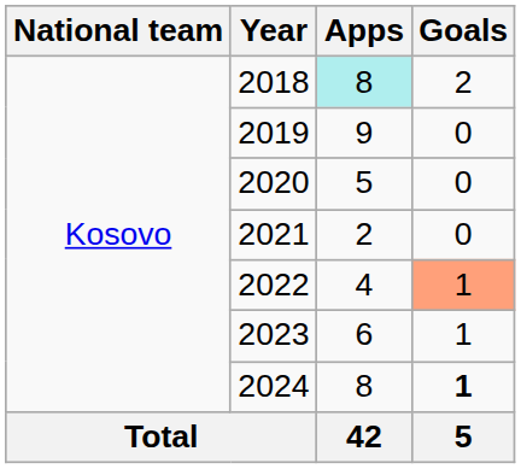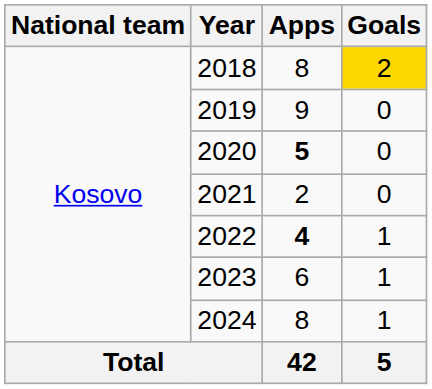2018 | Apps: paleturquoise background -> no background
2018 | Goals: no background -> gold background
2020 | Apps: normal -> bold
2022 | Apps: normal -> bold
2022 | Goals: lightsalmon background -> no background
2024 | Goals: bold -> normal
